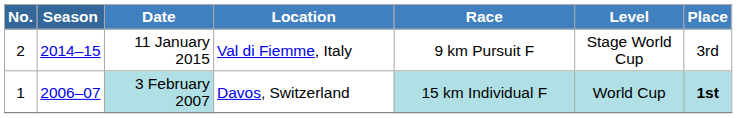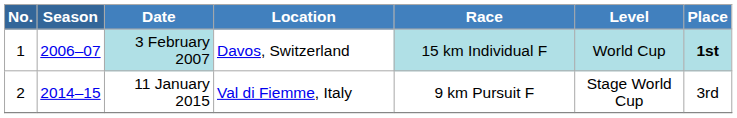rows swapped: 3 February 2007 <-> 11 January 2015
